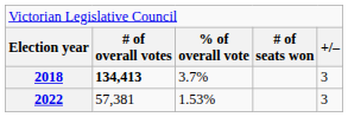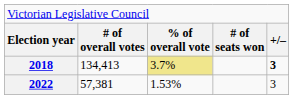2018 | column 2: bold -> normal
2018 | column 3: no background -> khaki background
2018 | column 5: normal -> bold
